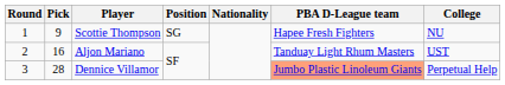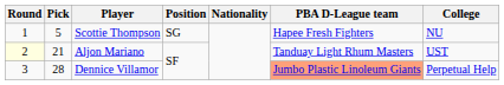Scottie Thompson | Pick: 9 -> 5
Aljon Mariano | Round: no background -> lightyellow background
Aljon Mariano | Pick: 16 -> 21
